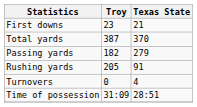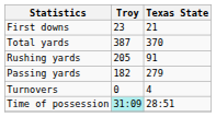rows swapped: Rushing yards <-> Passing yards
Time of possession | Troy: no background -> paleturquoise background
